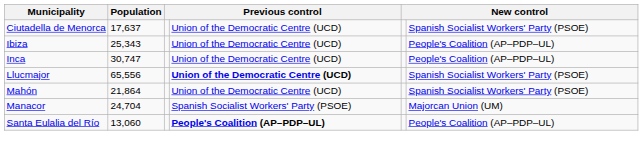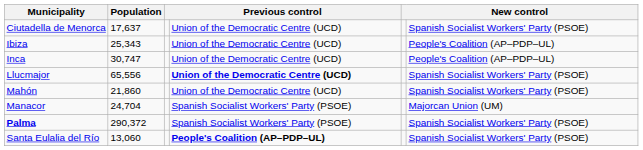Mahón | Population: 21,864 -> 21,860
+ row: Palma | 290,372 | Spanish Socialist Workers' Party (PSOE) | Spanish Socialist Workers' Party (PSOE)
Santa Eulalia del Río | column 6: People's Coalition (AP–PDP–UL) -> Spanish Socialist Workers' Party (PSOE)
